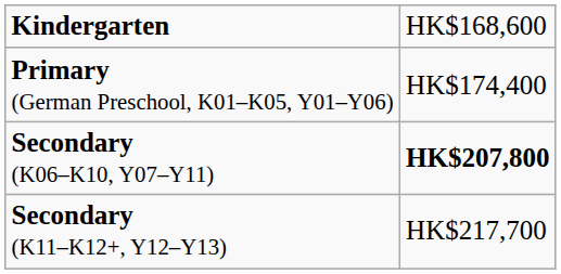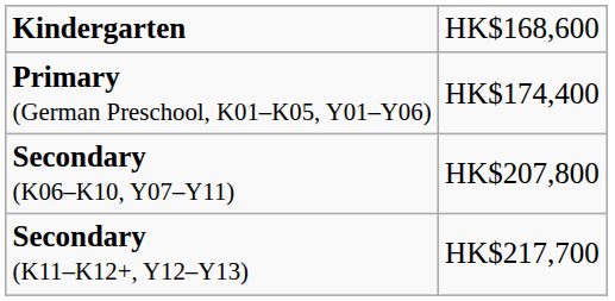Secondary (K06–K10, Y07–Y11) | column 2: bold -> normal
